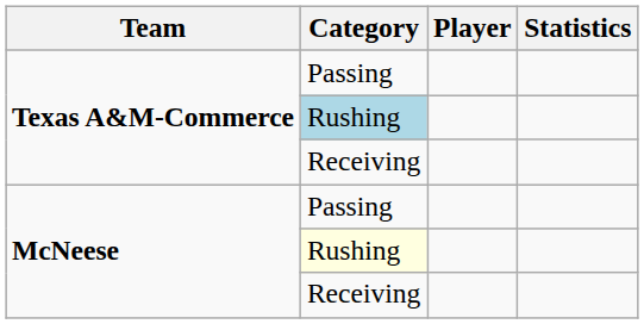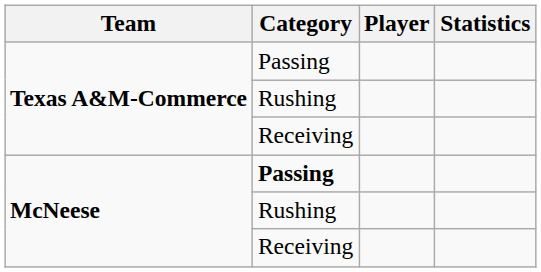Texas A&M-Commerce / Rushing | Category: lightblue background -> no background
McNeese / Passing | Category: normal -> bold
McNeese / Rushing | Category: lightyellow background -> no background
